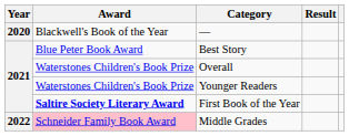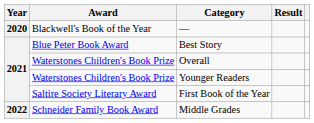First Book of the Year | Award: bold -> normal
Middle Grades | Award: pink background -> no background
